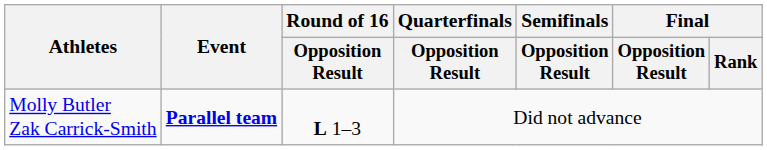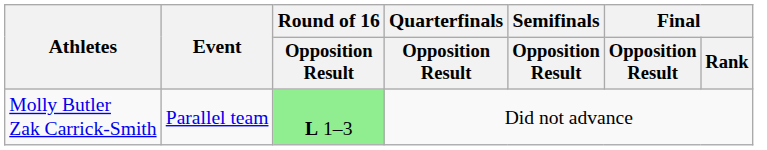Molly Butler Zak Carrick-Smith | Event: bold -> normal
Molly Butler Zak Carrick-Smith | Round of 16 / Opposition Result: no background -> lightgreen background
